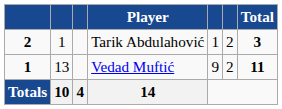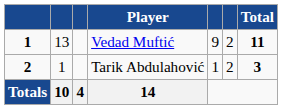rows swapped: Vedad Muftić <-> Tarik Abdulahović
